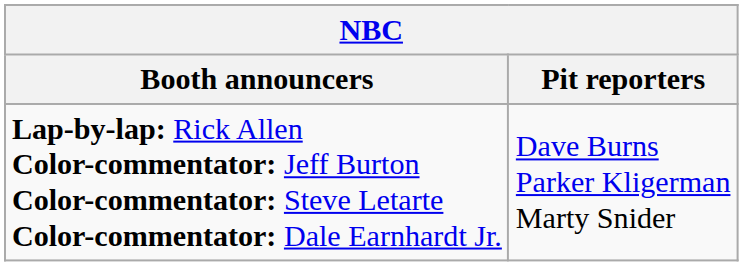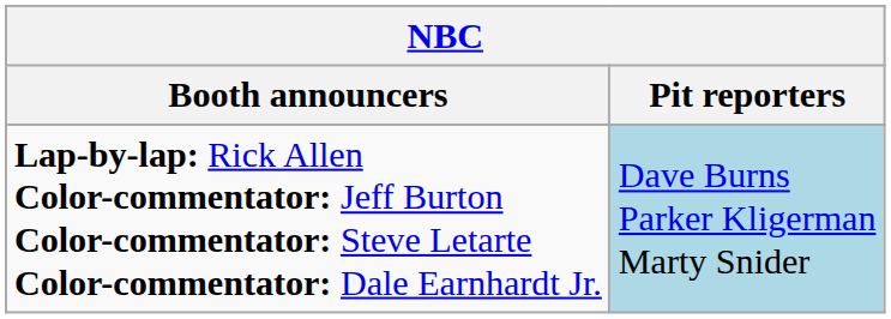row 3 | Pit reporters: no background -> lightblue background
